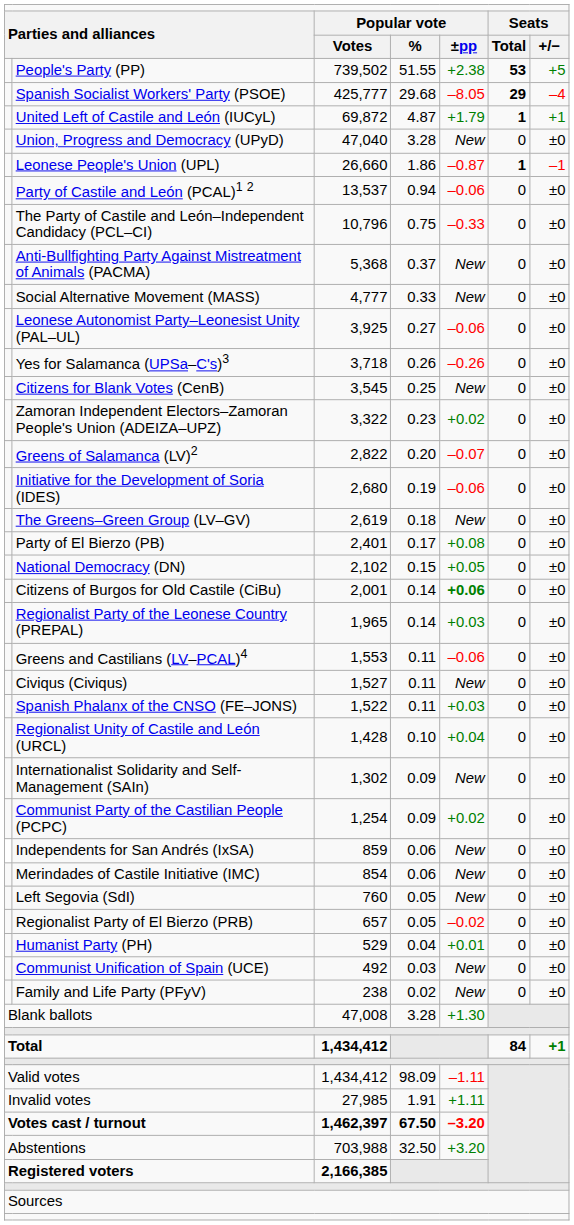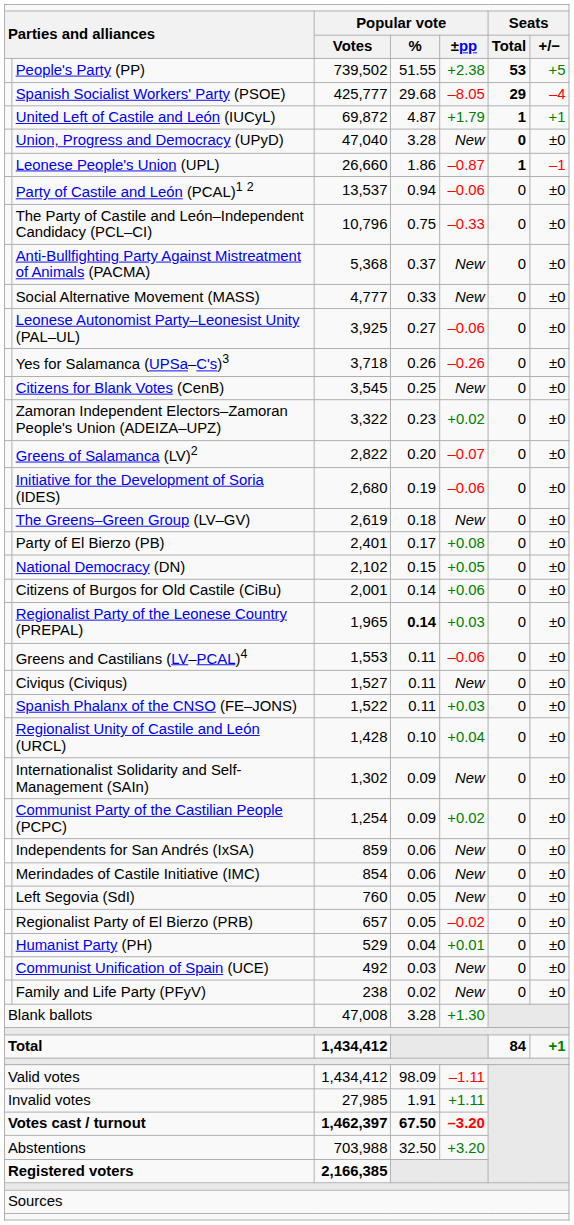Union, Progress and Democracy (UPyD) | column 6: normal -> bold
Citizens of Burgos for Old Castile (CiBu) | column 5: bold -> normal
Regionalist Party of the Leonese Country (PREPAL) | column 4: normal -> bold
